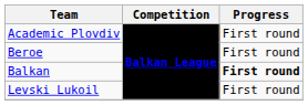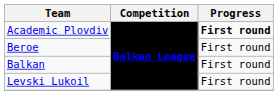Academic Plovdiv | Progress: normal -> bold
Balkan | Progress: bold -> normal
